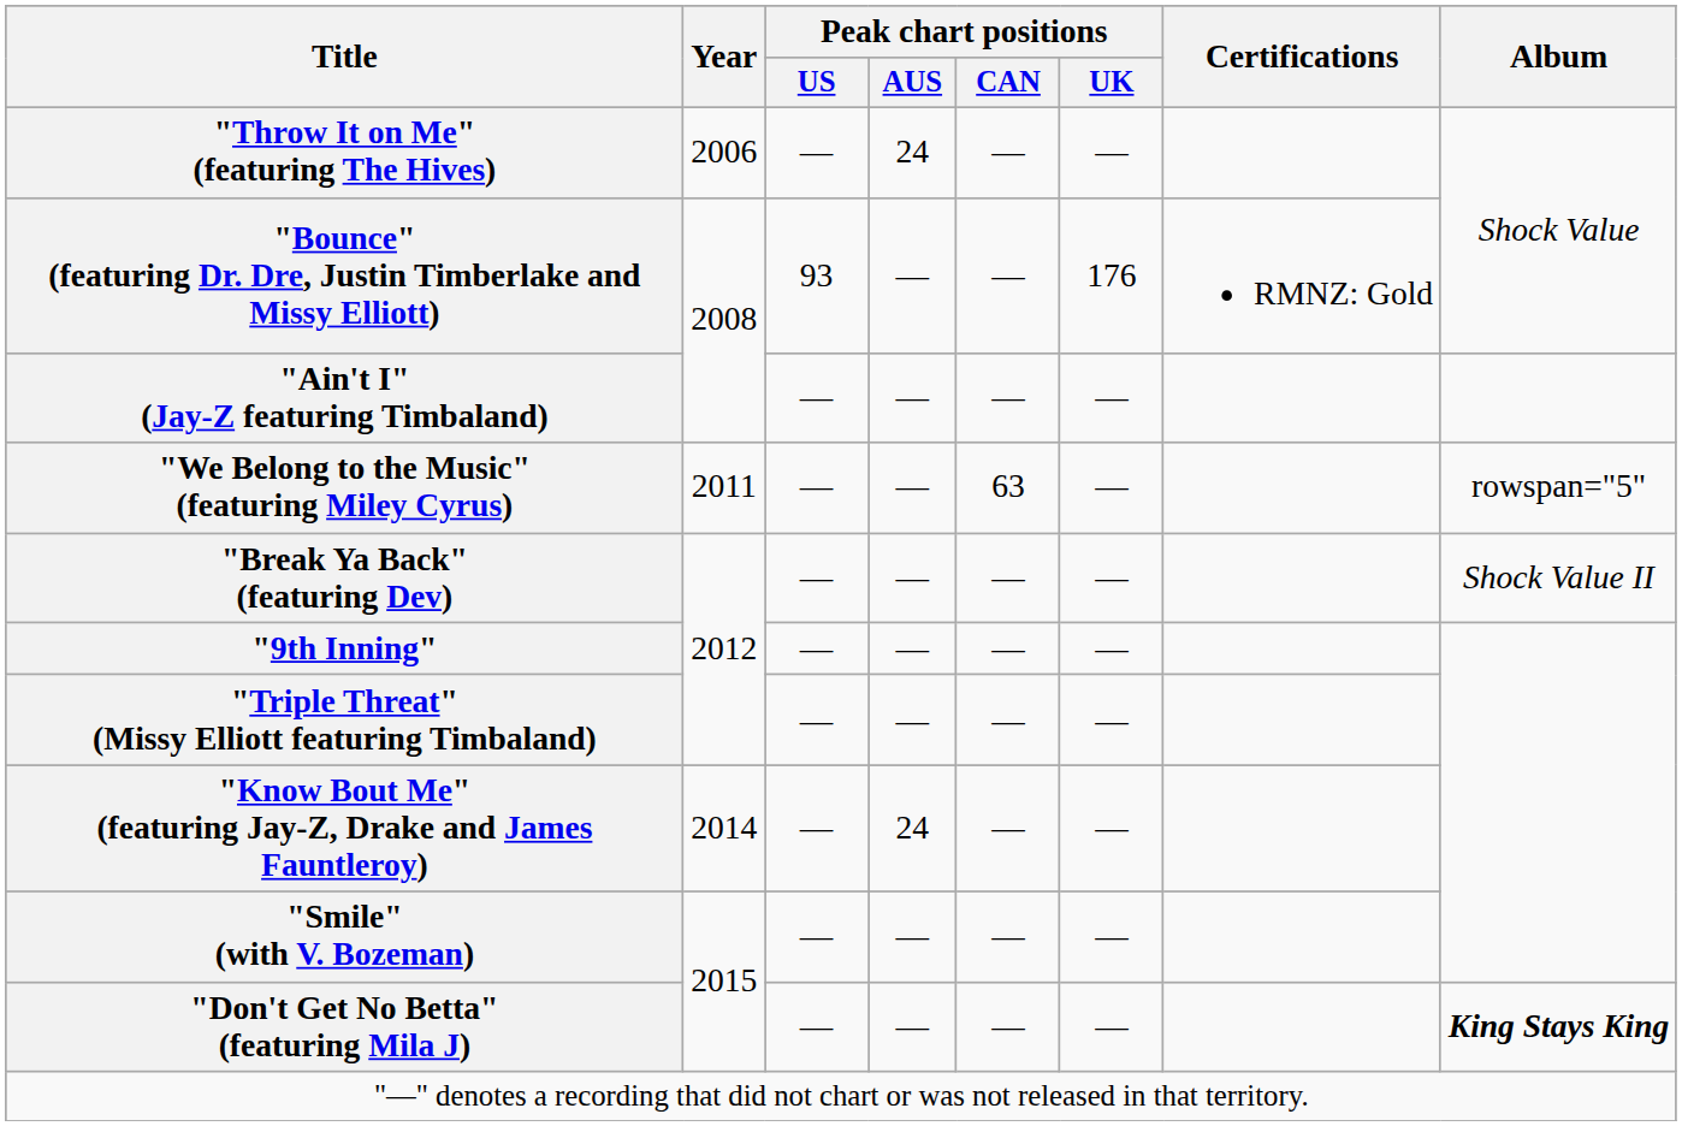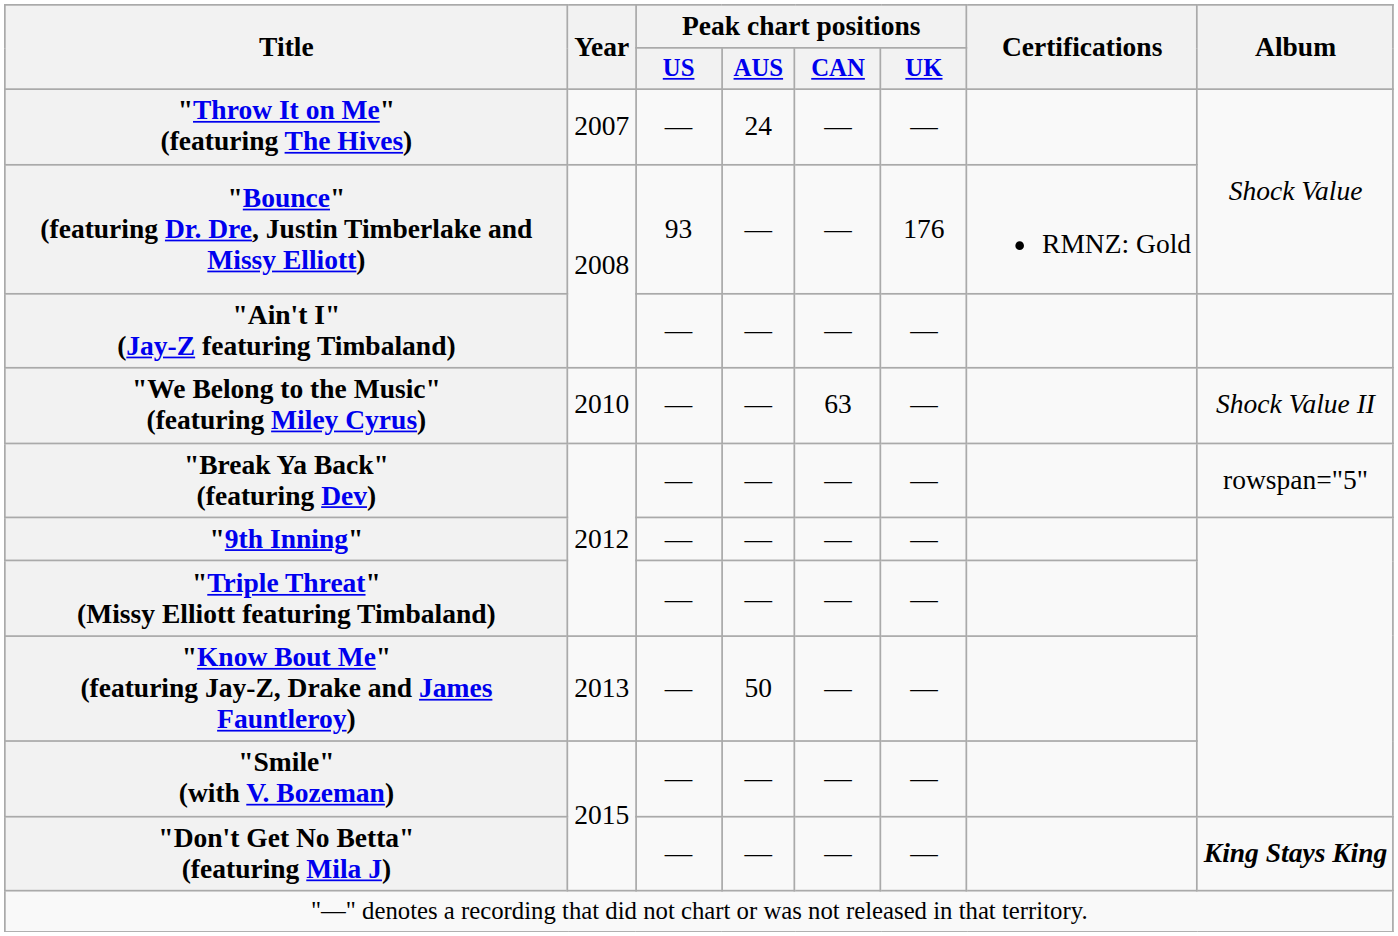"Throw It on Me" (featuring The Hives) | Year: 2006 -> 2007
"We Belong to the Music" (featuring Miley Cyrus) | Year: 2011 -> 2010
"We Belong to the Music" (featuring Miley Cyrus) | Album: rowspan="5" -> Shock Value II
"Break Ya Back" (featuring Dev) | Album: Shock Value II -> rowspan="5"
"Know Bout Me" (featuring Jay-Z, Drake and James Fauntleroy) | Year: 2014 -> 2013
"Know Bout Me" (featuring Jay-Z, Drake and James Fauntleroy) | Peak chart positions / AUS: 24 -> 50
